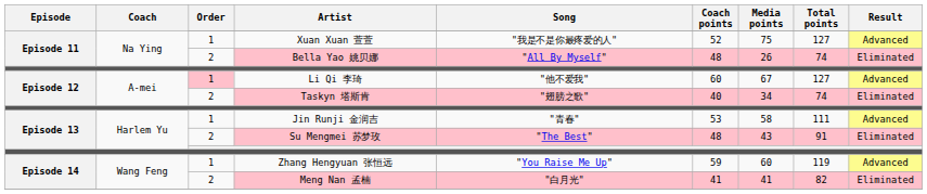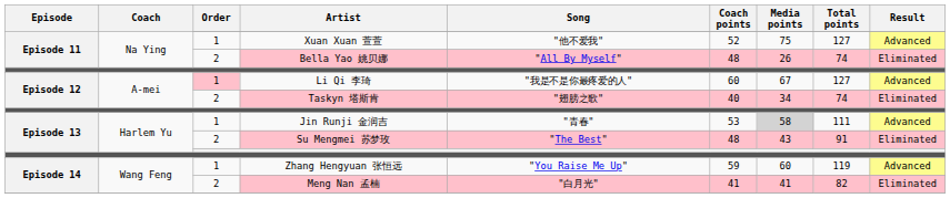Xuan Xuan 萱萱 | Song: "我是不是你最疼爱的人" -> "他不爱我"
Li Qi 李琦 | Song: "他不爱我" -> "我是不是你最疼爱的人"
Jin Runji 金润吉 | Media points: no background -> lightgrey background
